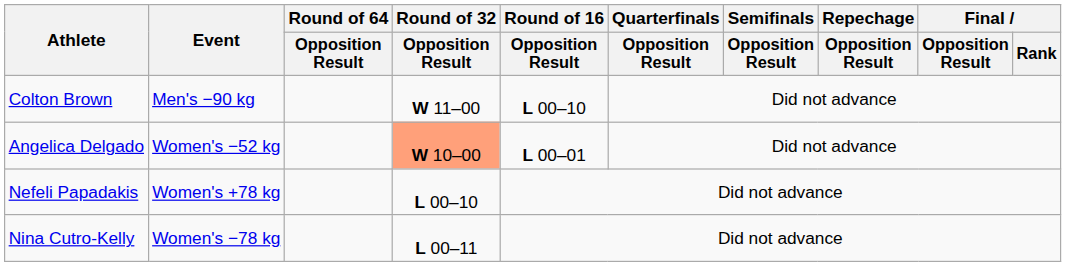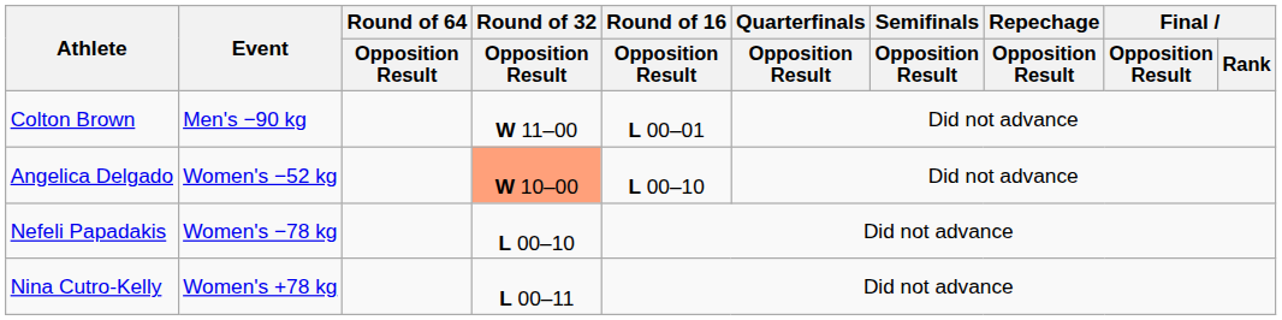Colton Brown | Round of 16 / Opposition Result: L 00–10 -> L 00–01
Angelica Delgado | Round of 16 / Opposition Result: L 00–01 -> L 00–10
Nefeli Papadakis | Event: Women's +78 kg -> Women's −78 kg
Nina Cutro-Kelly | Event: Women's −78 kg -> Women's +78 kg
